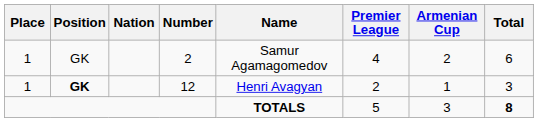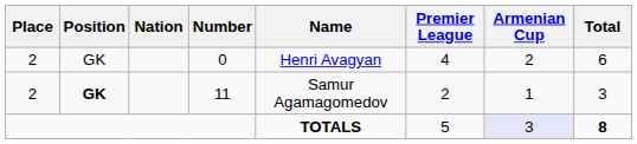row 2 | Place: 1 -> 2
row 2 | Number: 2 -> 0
row 2 | Name: Samur Agamagomedov -> Henri Avagyan
row 3 | Place: 1 -> 2
row 3 | Number: 12 -> 11
row 3 | Name: Henri Avagyan -> Samur Agamagomedov
row 4 | Armenian Cup: no background -> lavender background
